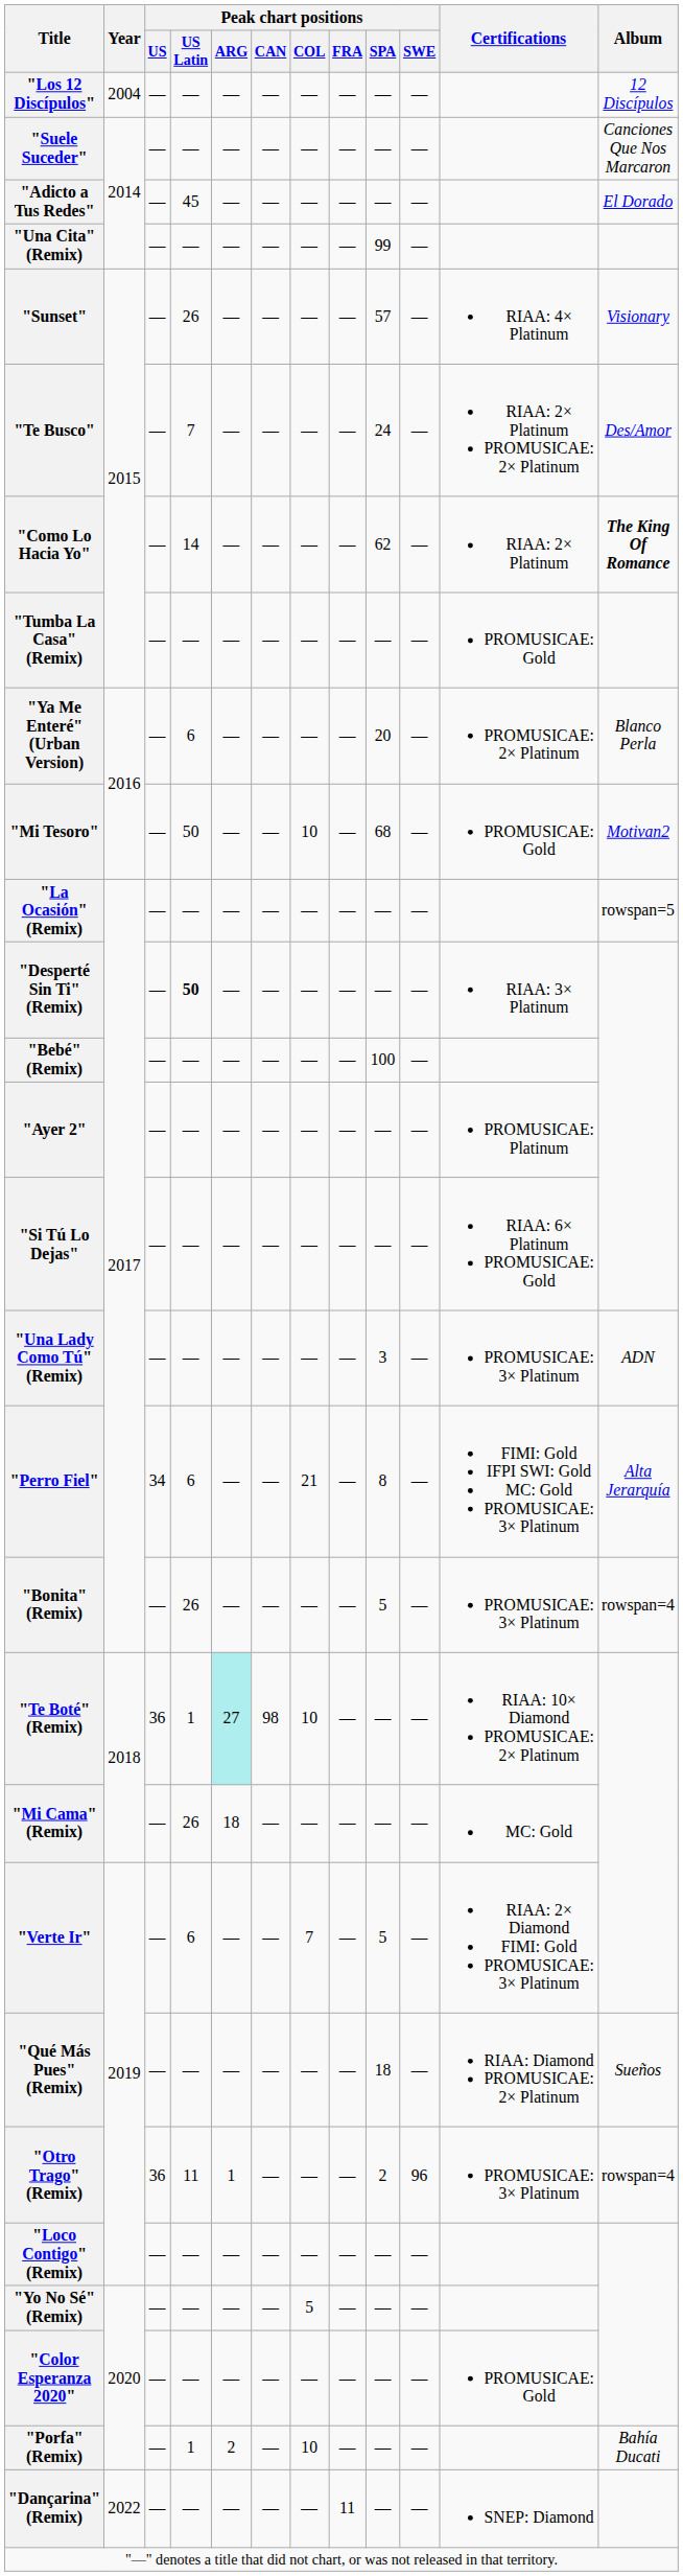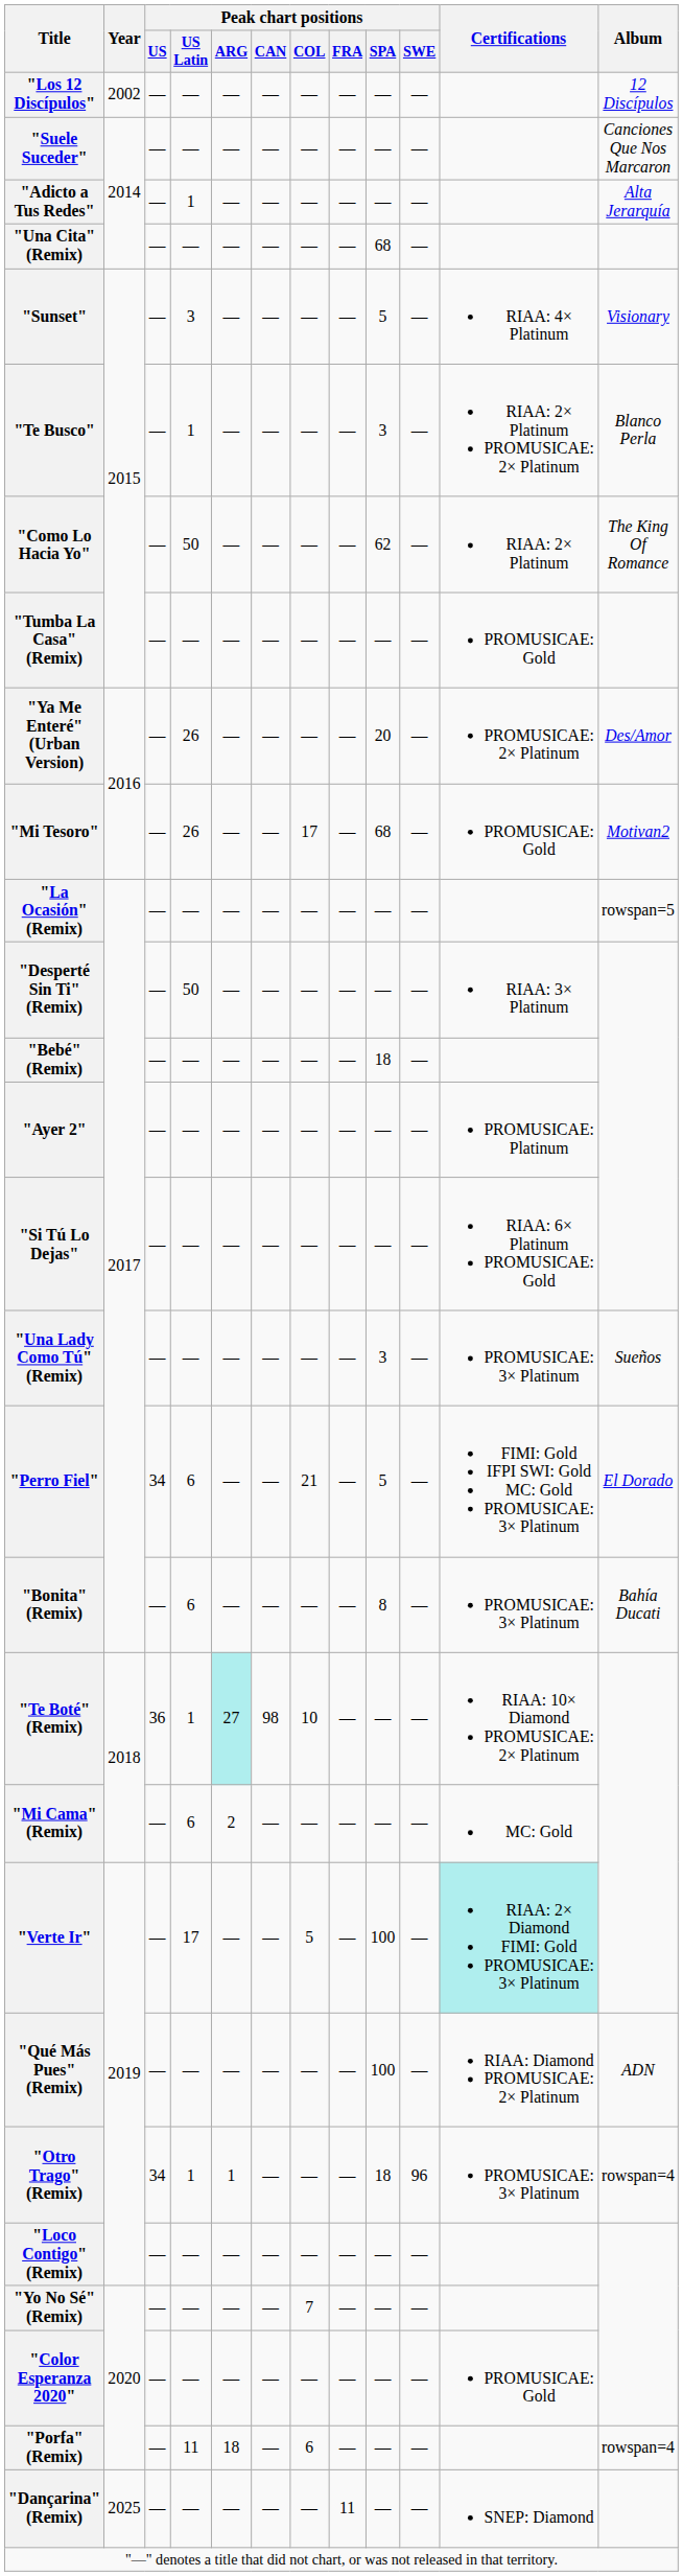"Los 12 Discípulos" | Year: 2004 -> 2002
"Adicto a Tus Redes" | Peak chart positions / US Latin: 45 -> 1
"Adicto a Tus Redes" | Album: El Dorado -> Alta Jerarquía
"Una Cita" (Remix) | Peak chart positions / SPA: 99 -> 68
"Sunset" | Peak chart positions / US Latin: 26 -> 3
"Sunset" | Peak chart positions / SPA: 57 -> 5
"Te Busco" | Peak chart positions / US Latin: 7 -> 1
"Te Busco" | Peak chart positions / SPA: 24 -> 3
"Te Busco" | Album: Des/Amor -> Blanco Perla
"Como Lo Hacia Yo" | Peak chart positions / US Latin: 14 -> 50
"Como Lo Hacia Yo" | Album: bold -> normal
"Ya Me Enteré" (Urban Version) | Peak chart positions / US Latin: 6 -> 26
"Ya Me Enteré" (Urban Version) | Album: Blanco Perla -> Des/Amor
"Mi Tesoro" | Peak chart positions / US Latin: 50 -> 26
"Mi Tesoro" | Peak chart positions / COL: 10 -> 17
"Desperté Sin Ti" (Remix) | Peak chart positions / US Latin: bold -> normal
"Bebé" (Remix) | Peak chart positions / SPA: 100 -> 18
"Una Lady Como Tú" (Remix) | Album: ADN -> Sueños
"Perro Fiel" | Peak chart positions / SPA: 8 -> 5
"Perro Fiel" | Album: Alta Jerarquía -> El Dorado
"Bonita" (Remix) | Peak chart positions / US Latin: 26 -> 6
"Bonita" (Remix) | Peak chart positions / SPA: 5 -> 8
"Bonita" (Remix) | Album: rowspan=4 -> Bahía Ducati
"Mi Cama" (Remix) | Peak chart positions / US Latin: 26 -> 6
"Mi Cama" (Remix) | Peak chart positions / ARG: 18 -> 2
"Verte Ir" | Peak chart positions / US Latin: 6 -> 17
"Verte Ir" | Peak chart positions / COL: 7 -> 5
"Verte Ir" | Peak chart positions / SPA: 5 -> 100
"Verte Ir" | Certifications: no background -> paleturquoise background
"Qué Más Pues" (Remix) | Peak chart positions / SPA: 18 -> 100
"Qué Más Pues" (Remix) | Album: Sueños -> ADN
"Otro Trago" (Remix) | Peak chart positions / US: 36 -> 34
"Otro Trago" (Remix) | Peak chart positions / US Latin: 11 -> 1
"Otro Trago" (Remix) | Peak chart positions / SPA: 2 -> 18
"Yo No Sé" (Remix) | Peak chart positions / COL: 5 -> 7
"Porfa" (Remix) | Peak chart positions / US Latin: 1 -> 11
"Porfa" (Remix) | Peak chart positions / ARG: 2 -> 18
"Porfa" (Remix) | Peak chart positions / COL: 10 -> 6
"Porfa" (Remix) | Album: Bahía Ducati -> rowspan=4
"Dançarina" (Remix) | Year: 2022 -> 2025
